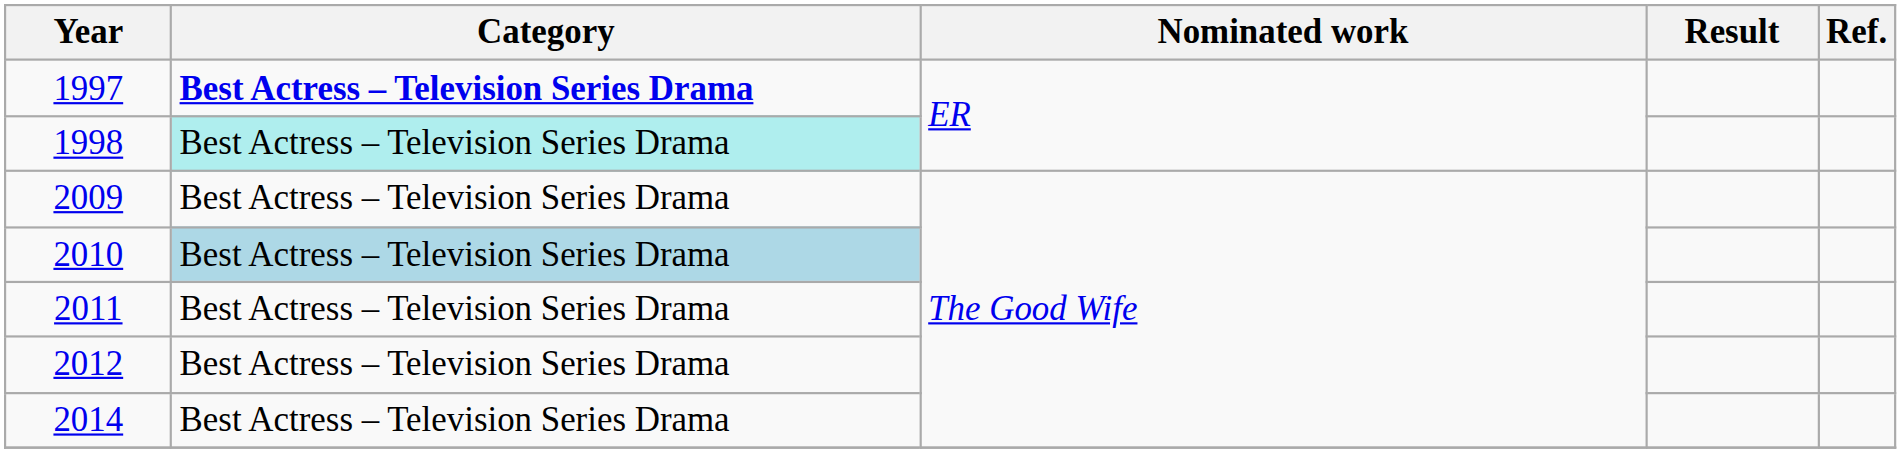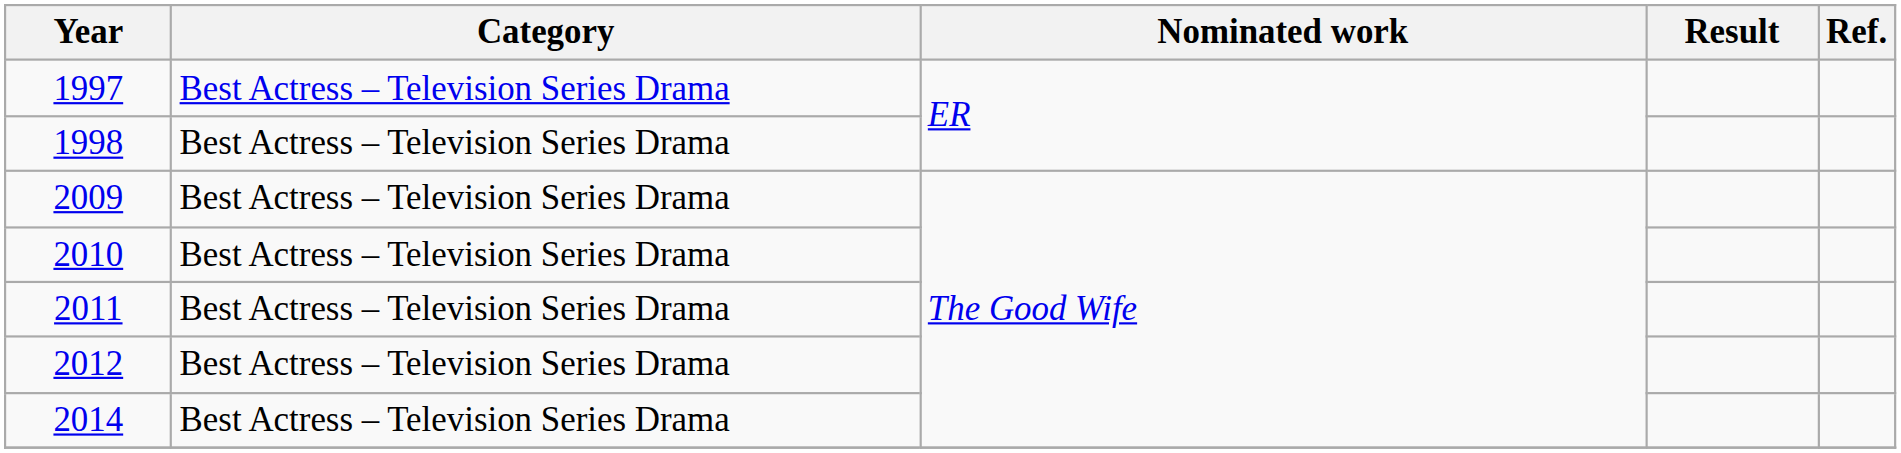1997 | Category: bold -> normal
1998 | Category: paleturquoise background -> no background
2010 | Category: lightblue background -> no background
